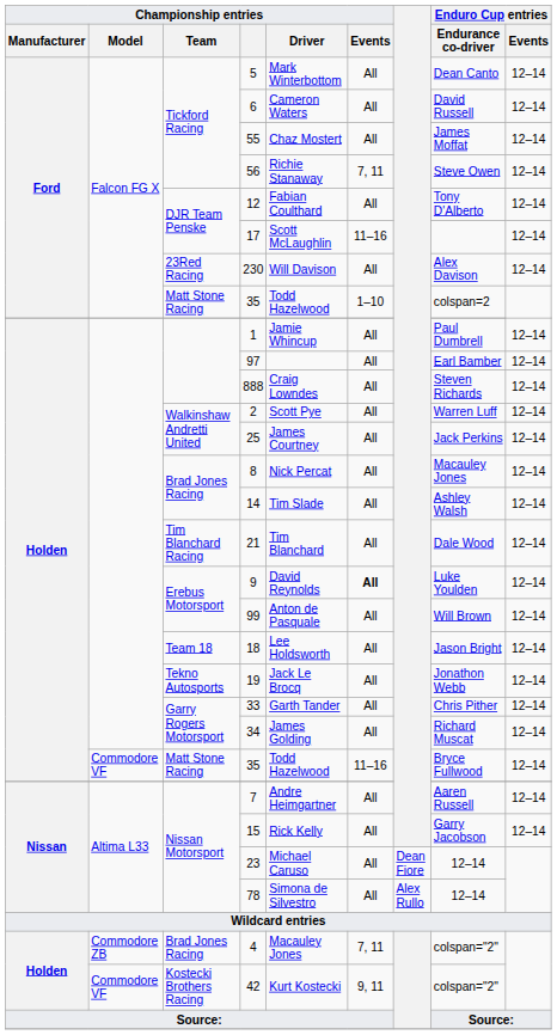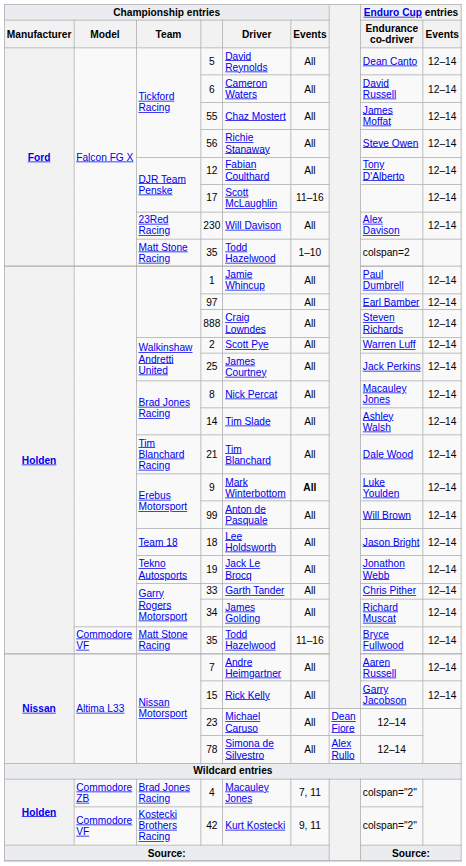5 | Championship entries / Driver: Mark Winterbottom -> David Reynolds
56 | Championship entries / Events: 7, 11 -> All
9 | Championship entries / Driver: David Reynolds -> Mark Winterbottom
